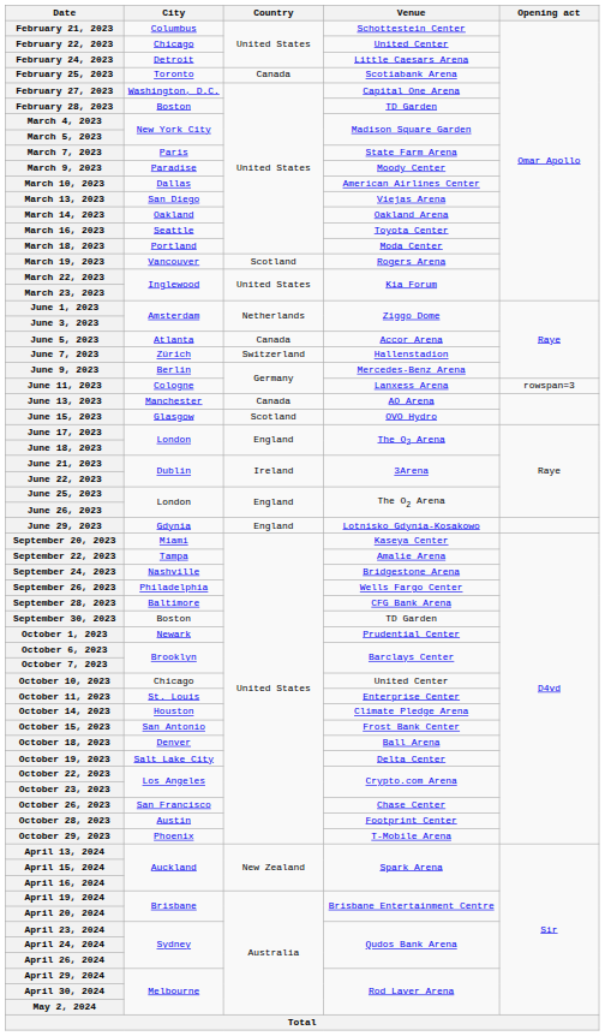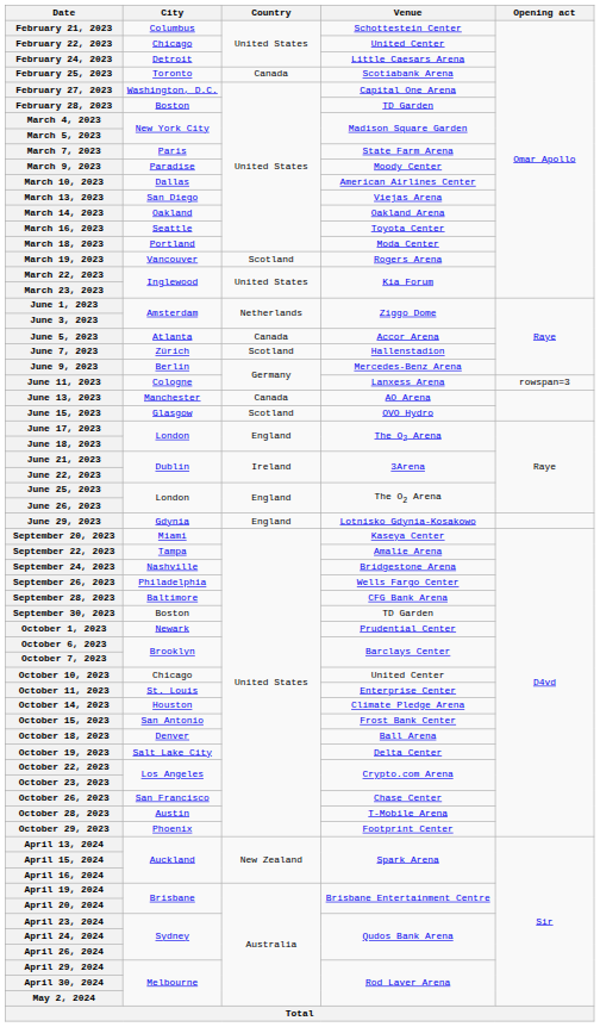June 7, 2023 | Country: Switzerland -> Scotland
October 28, 2023 | Venue: Footprint Center -> T-Mobile Arena
October 29, 2023 | Venue: T-Mobile Arena -> Footprint Center
